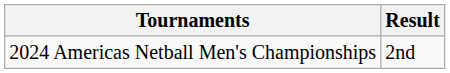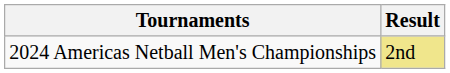2024 Americas Netball Men's Championships | Result: no background -> khaki background
